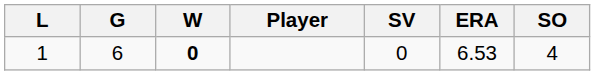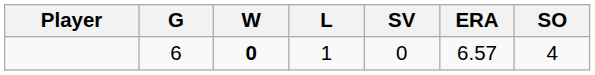columns swapped: Player <-> L
row 2 | ERA: 6.53 -> 6.57
